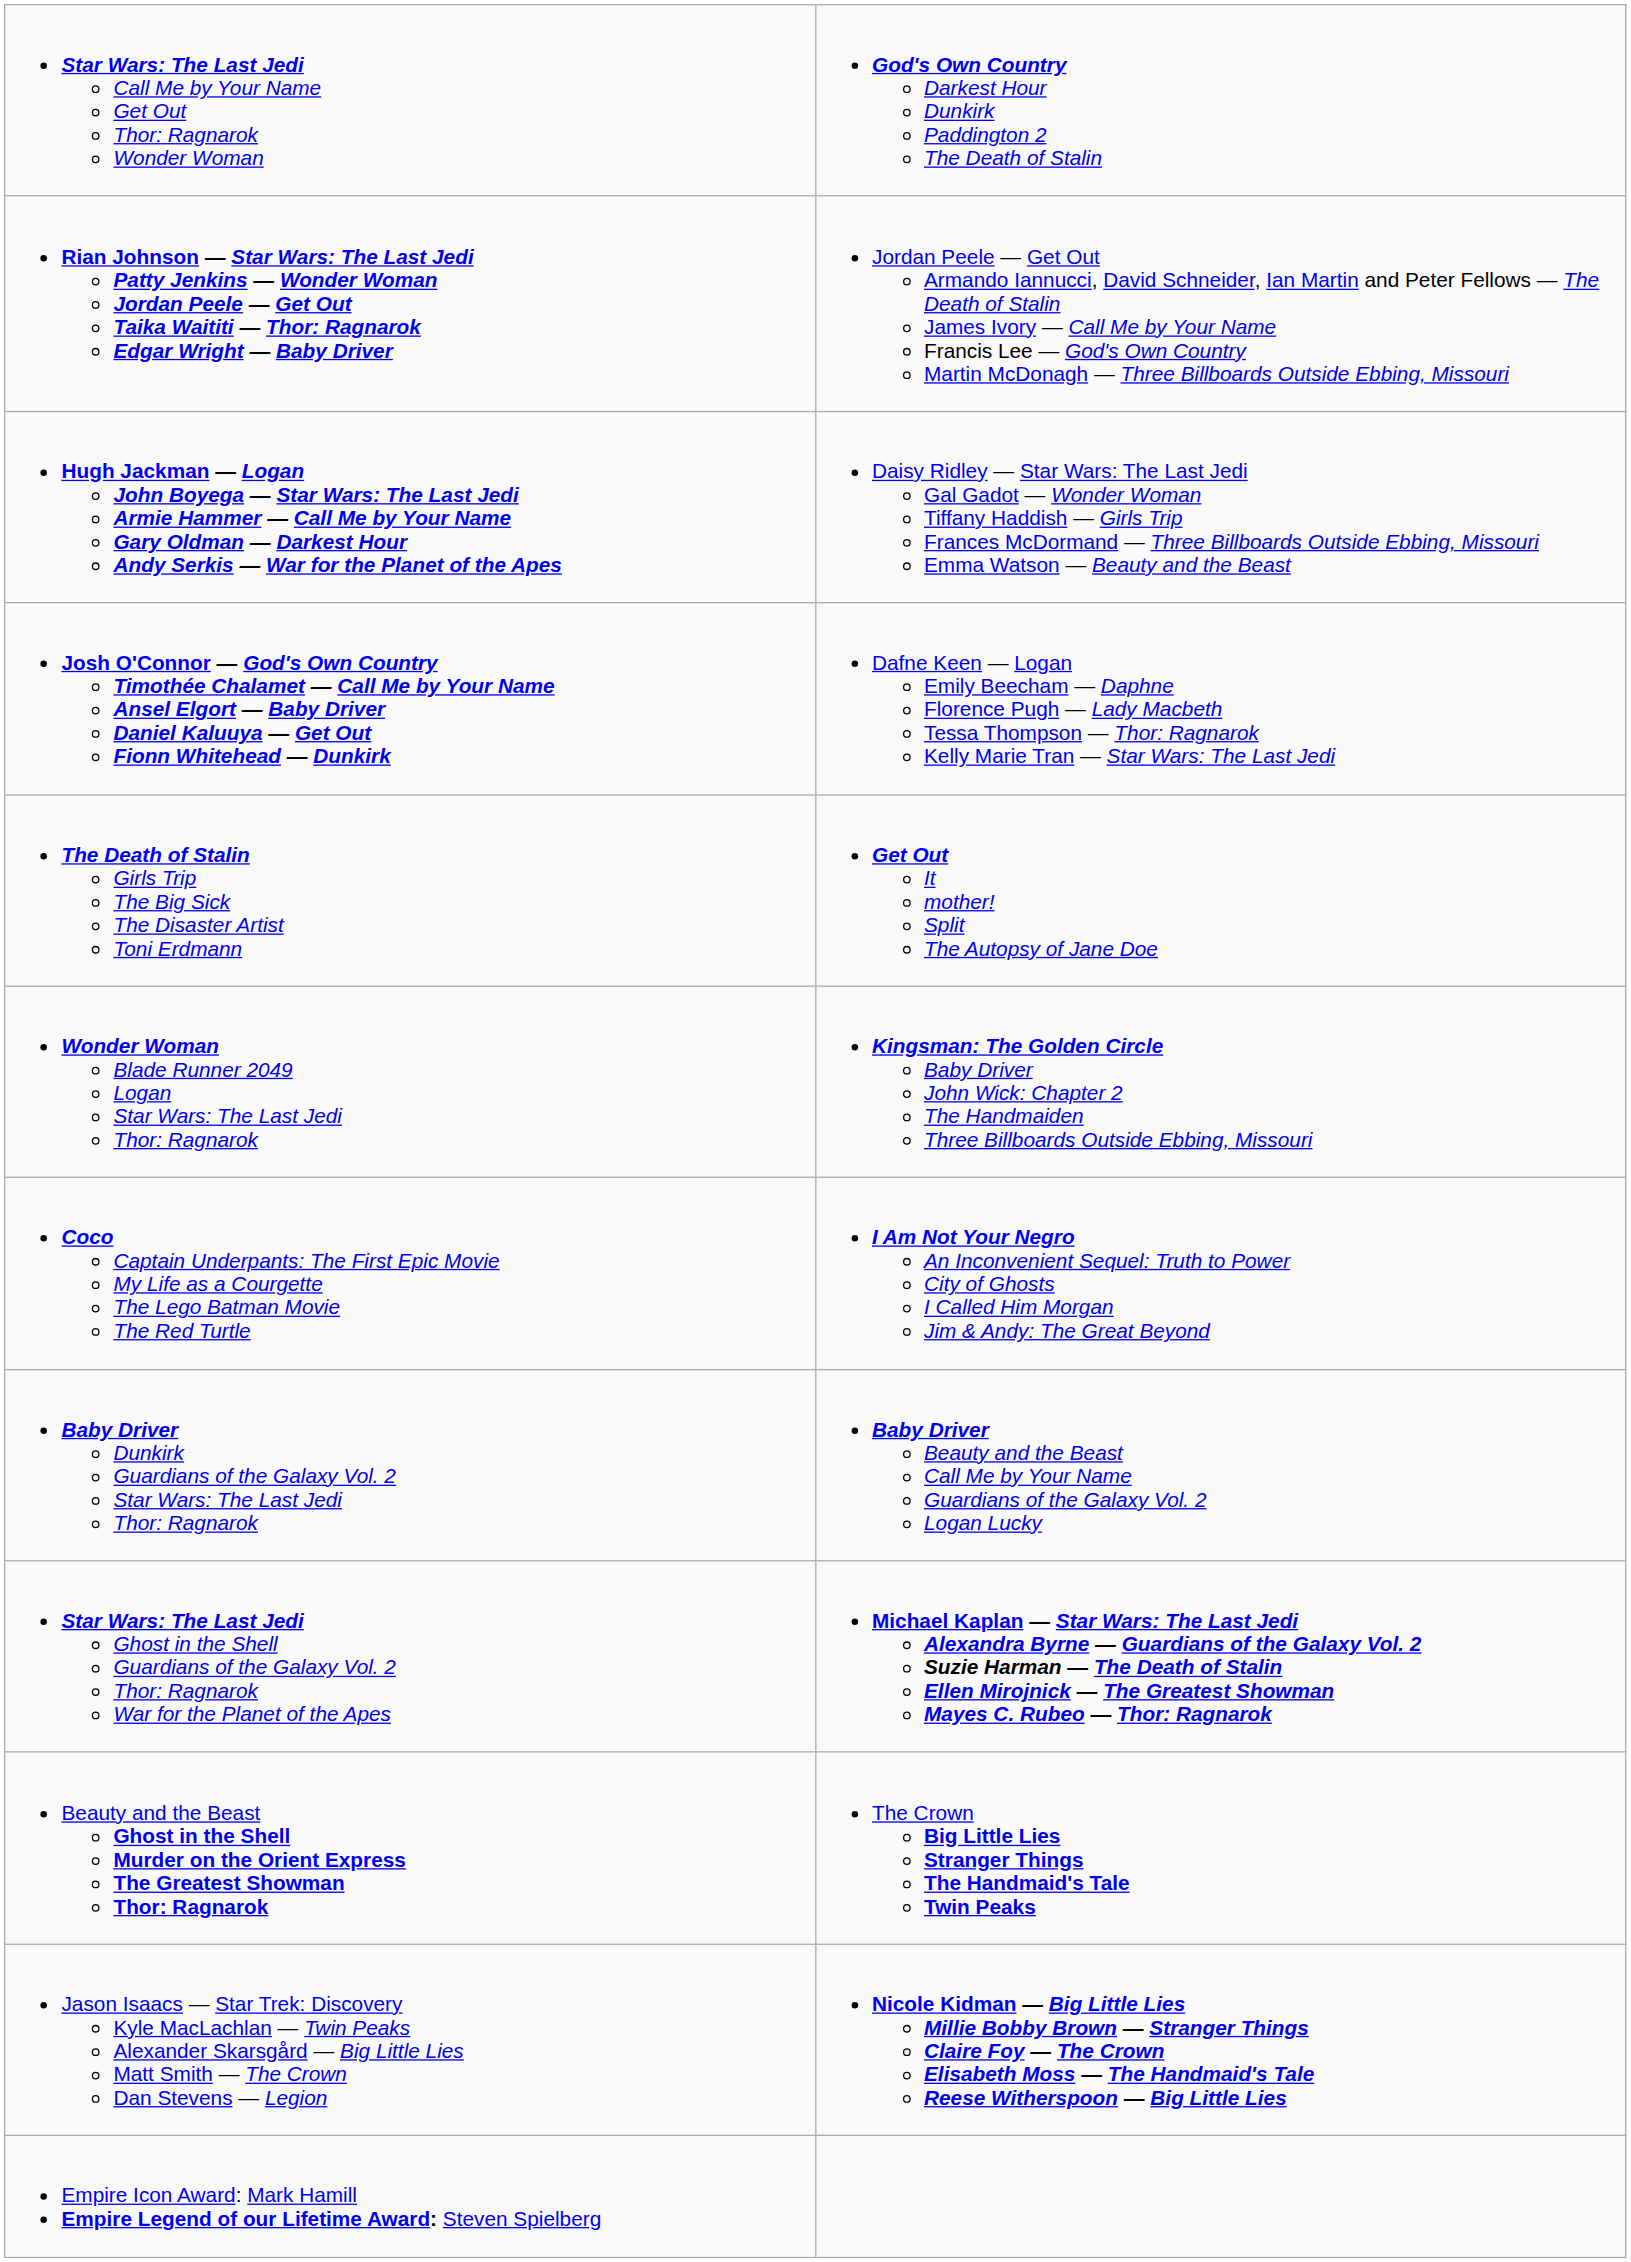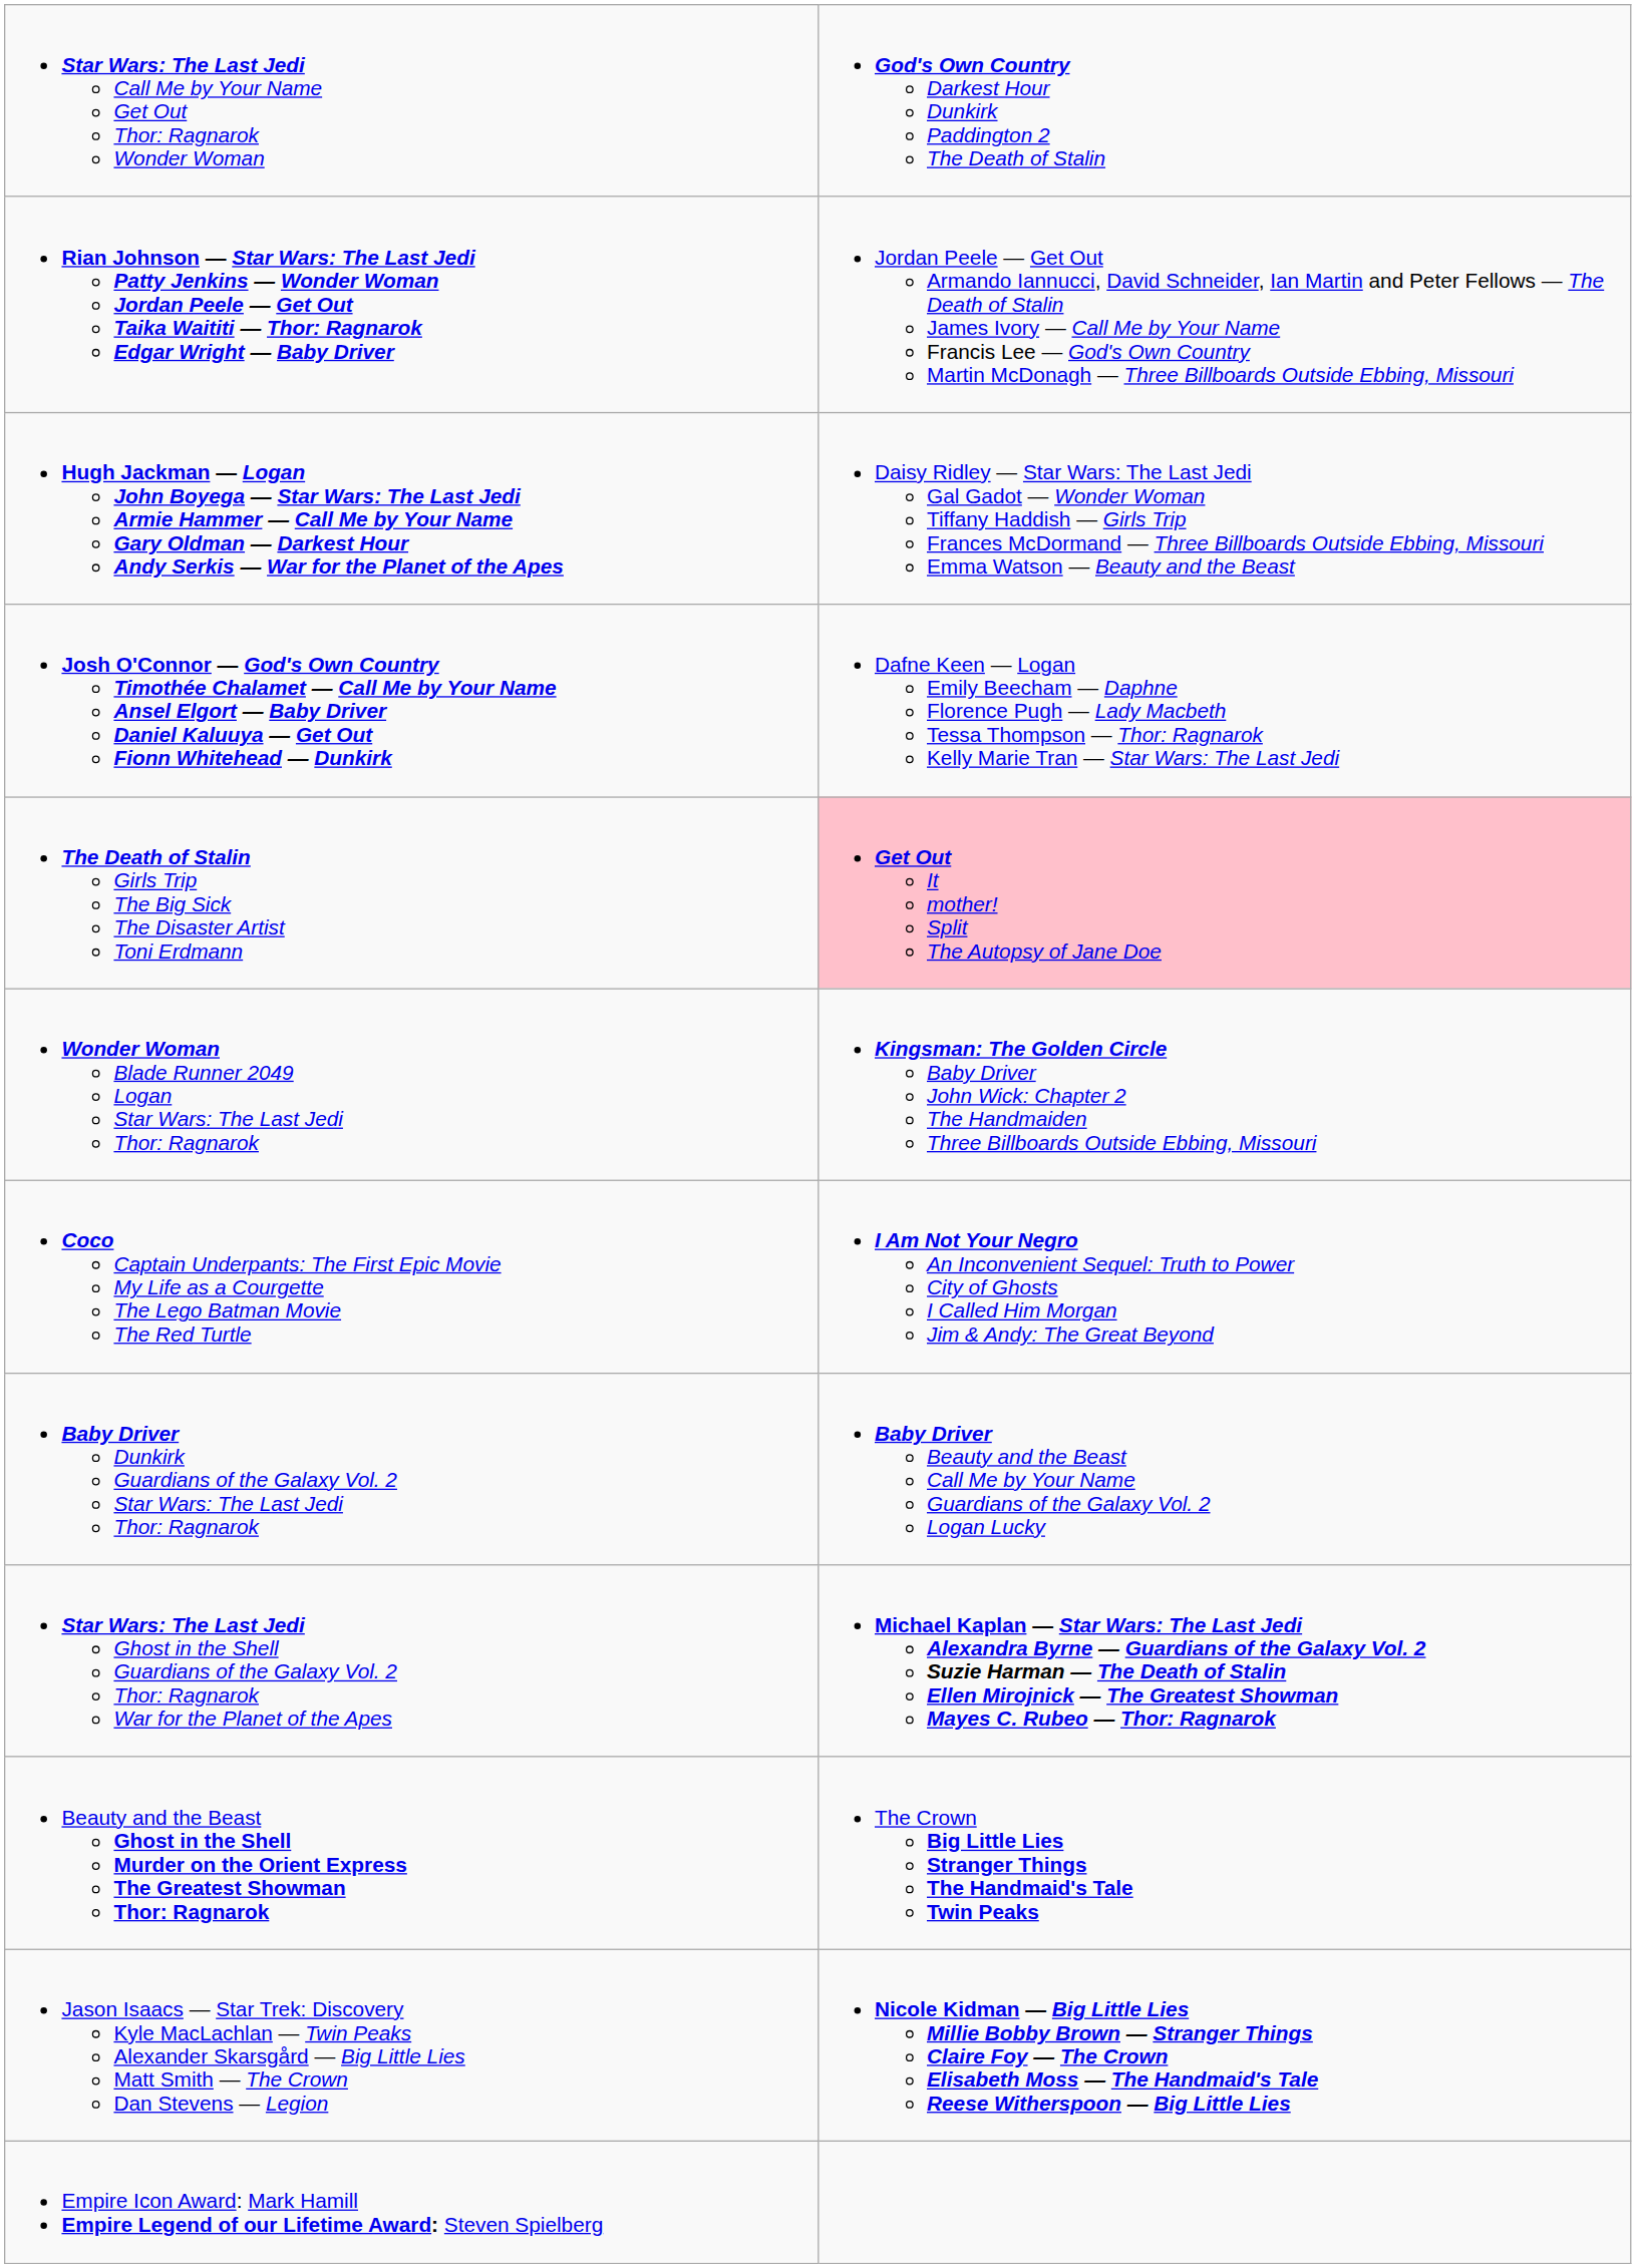row 5 | column 2: no background -> pink background
